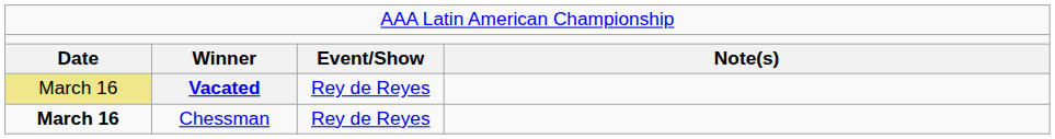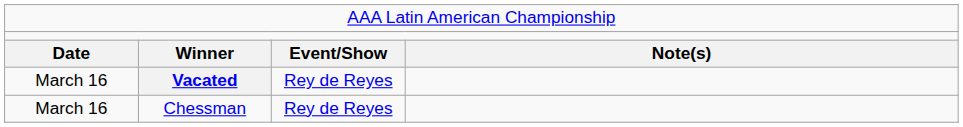Vacated | column 1: khaki background -> no background
Chessman | column 1: bold -> normal
